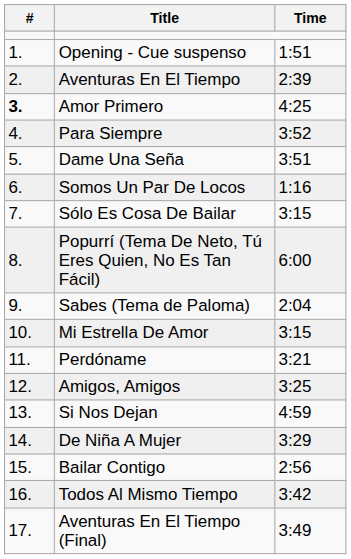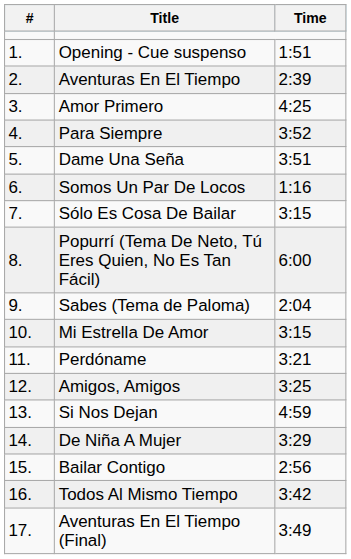Amor Primero | #: bold -> normal
